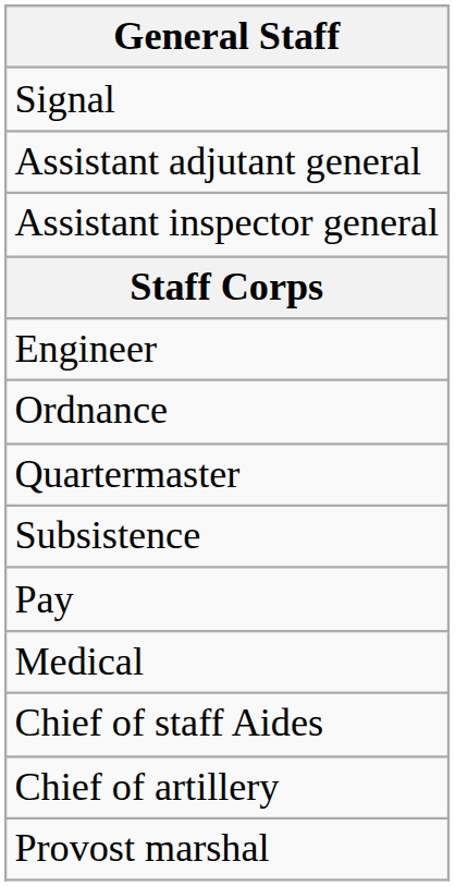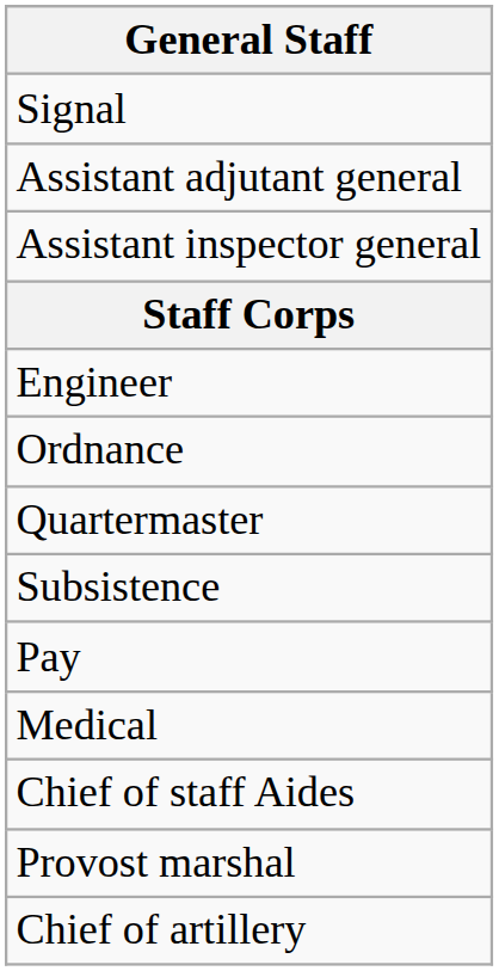row 13 | column 1: Chief of artillery -> Provost marshal
row 14 | column 1: Provost marshal -> Chief of artillery
